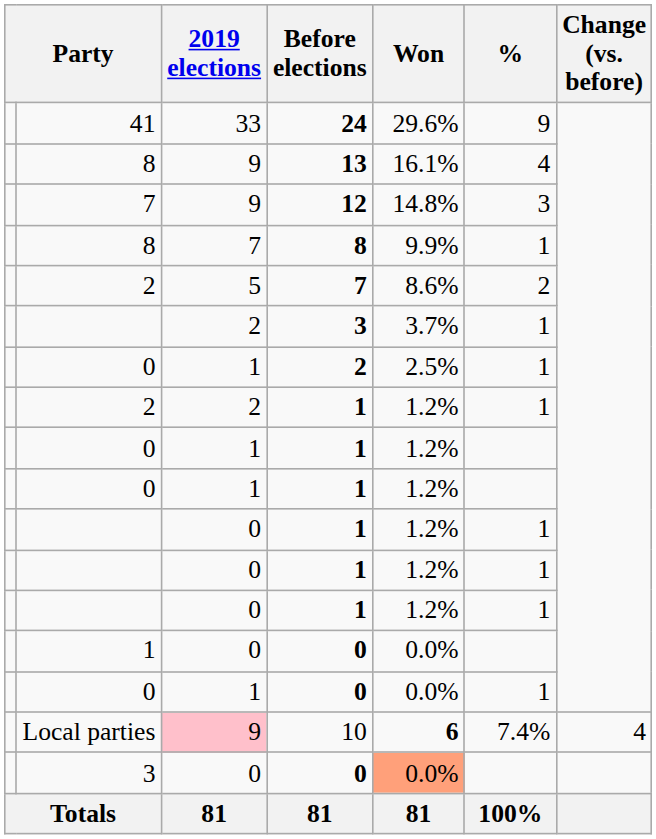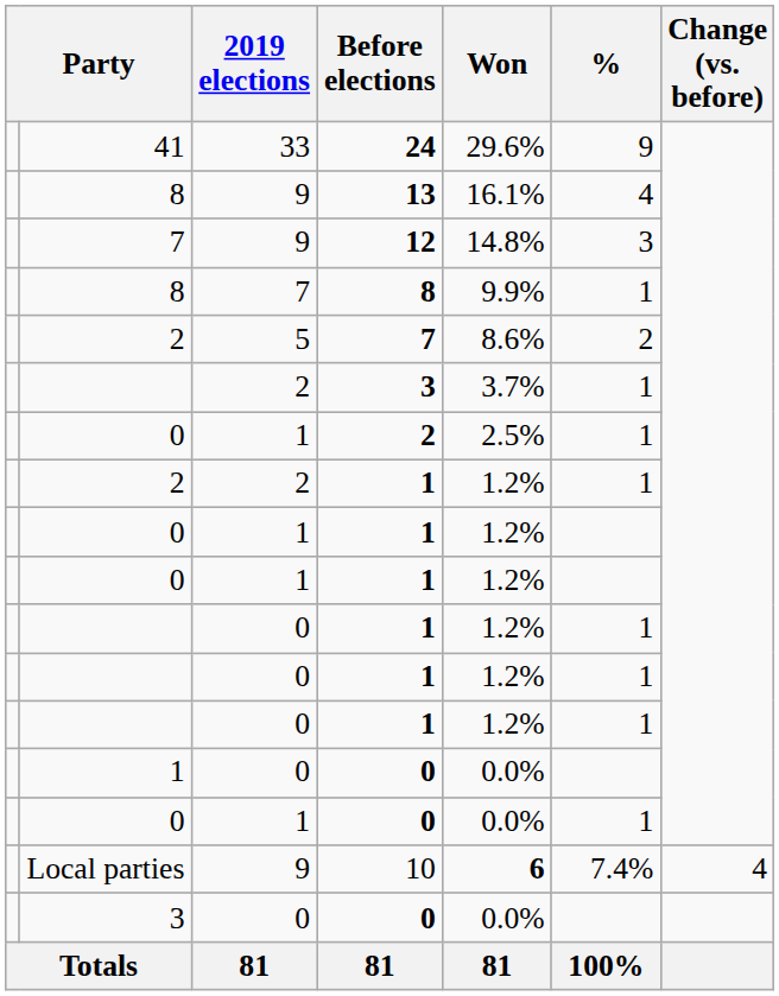10 | 2019 elections: pink background -> no background
3 / 0 | Won: lightsalmon background -> no background
